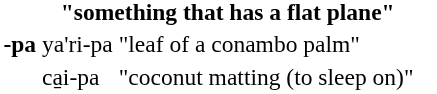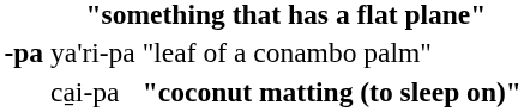ca̱i-pa | column 3: normal -> bold
